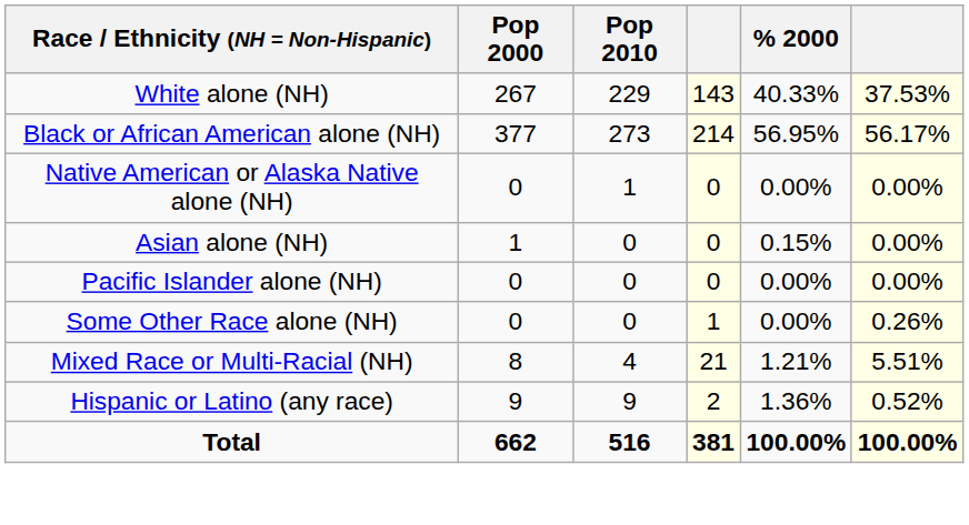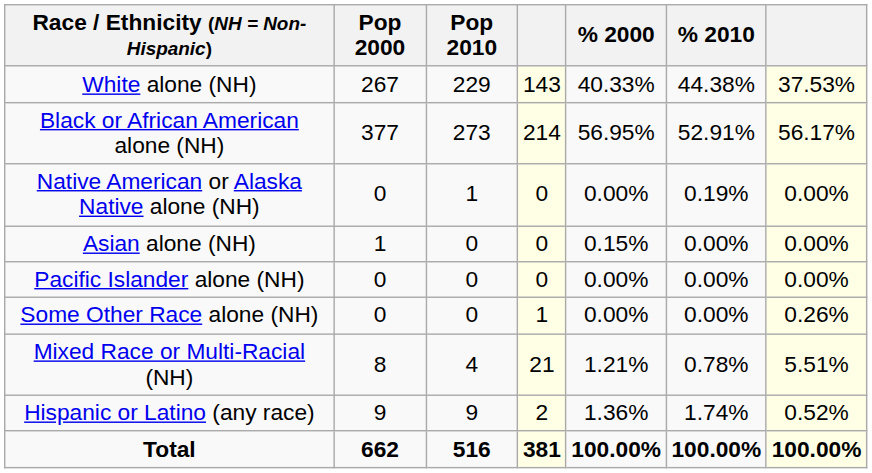+ column: % 2010 | 44.38% | 52.91% | 0.19% | 0.00% | 0.00% | 0.00% | 0.78% | 1.74% | 100.00%
